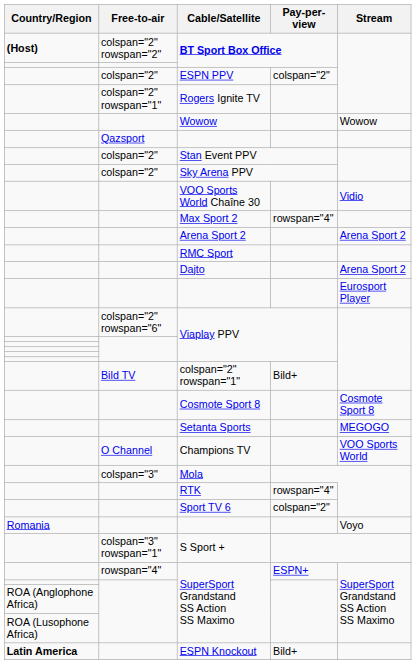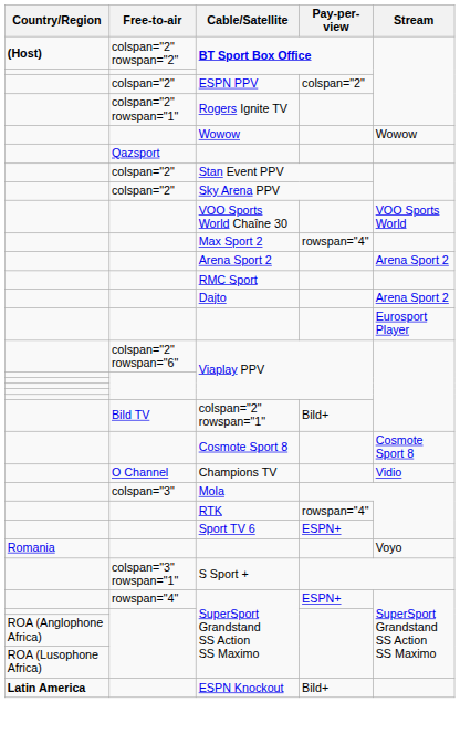VOO Sports World Chaîne 30 | Stream: Vidio -> VOO Sports World
- row: Setanta Sports | MEGOGO
Champions TV | Stream: VOO Sports World -> Vidio
Sport TV 6 | Pay-per-view: colspan="2" -> ESPN+
